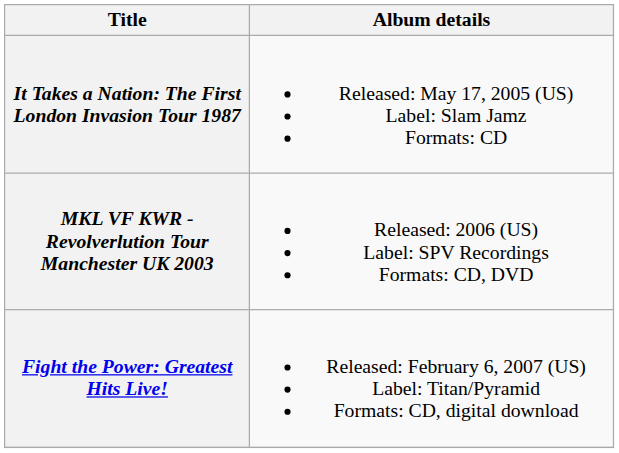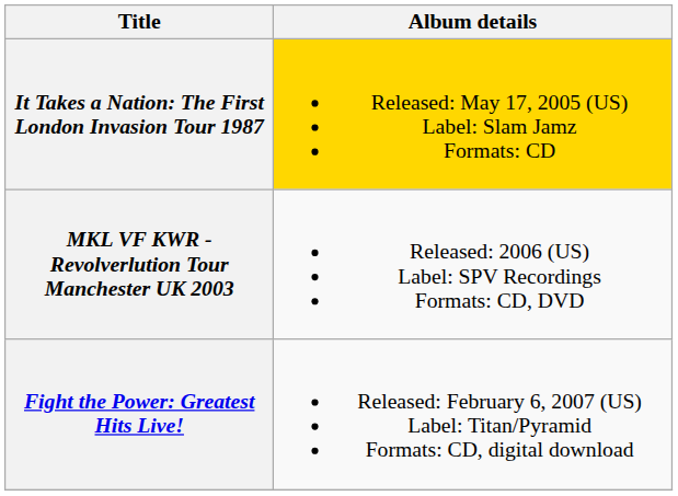It Takes a Nation: The First London Invasion Tour 1987 | Album details: no background -> gold background
